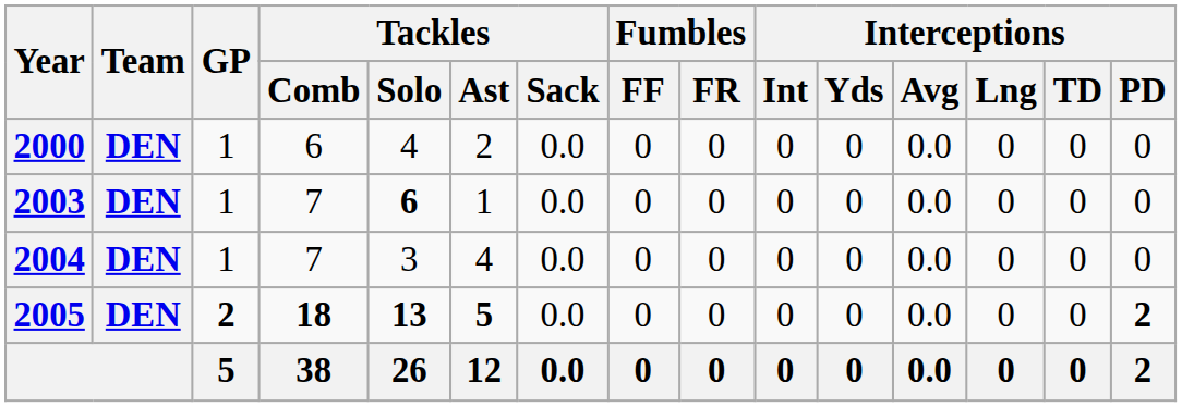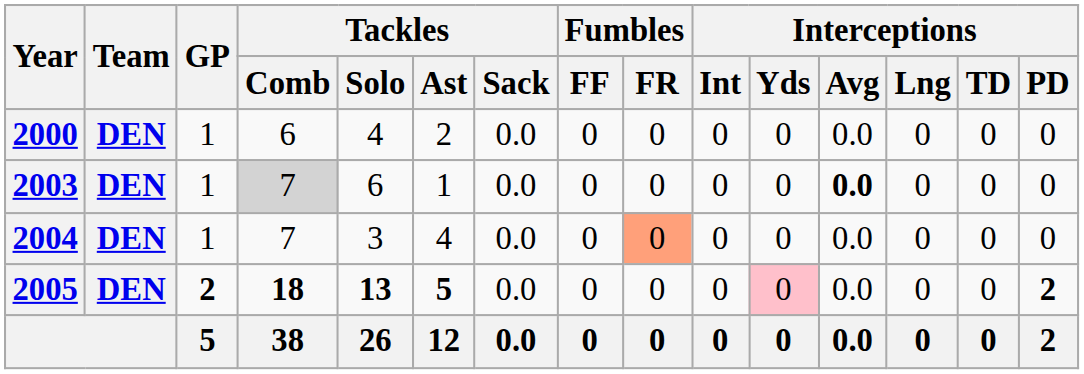2003 | Tackles / Comb: no background -> lightgrey background
2003 | Tackles / Solo: bold -> normal
2003 | Interceptions / Avg: normal -> bold
2004 | Fumbles / FR: no background -> lightsalmon background
2005 | Interceptions / Yds: no background -> pink background
